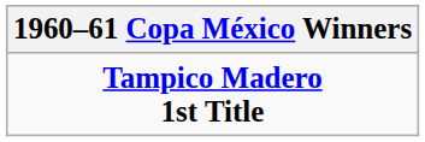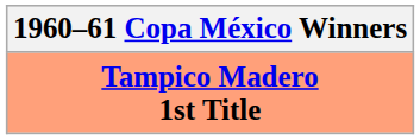row 2 | column 1: no background -> lightsalmon background
